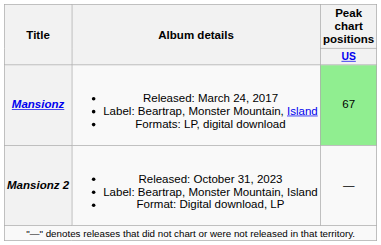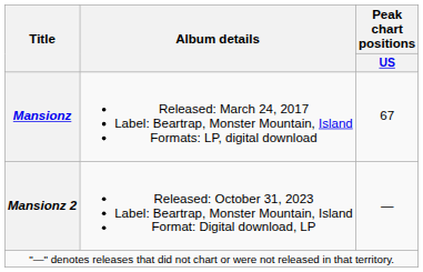Mansionz | Peak chart positions / US: lightgreen background -> no background
